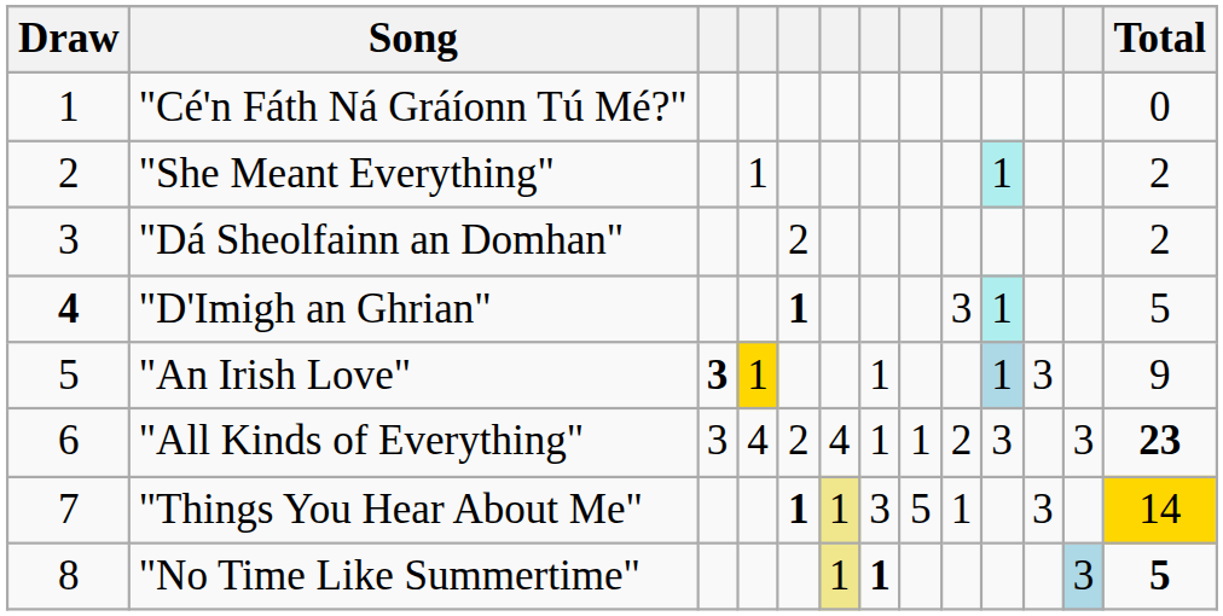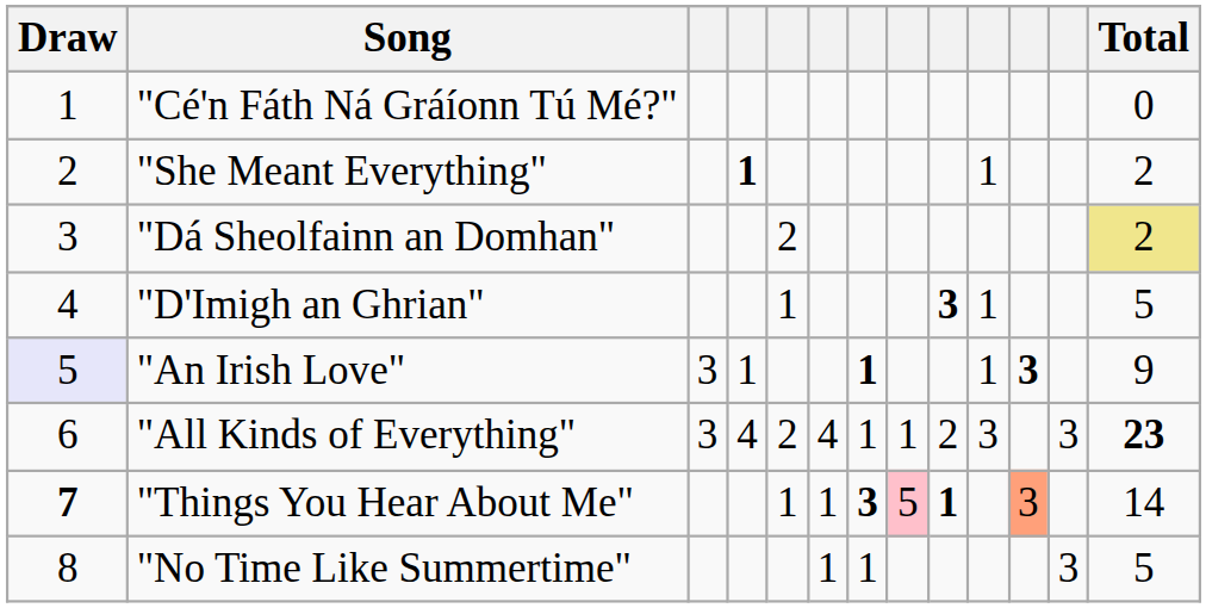"She Meant Everything" | column 4: normal -> bold
"She Meant Everything" | column 10: paleturquoise background -> no background
"Dá Sheolfainn an Domhan" | Total: no background -> khaki background
"D'Imigh an Ghrian" | Draw: bold -> normal
"D'Imigh an Ghrian" | column 5: bold -> normal
"D'Imigh an Ghrian" | column 9: normal -> bold
"D'Imigh an Ghrian" | column 10: paleturquoise background -> no background
"An Irish Love" | Draw: no background -> lavender background
"An Irish Love" | column 3: bold -> normal
"An Irish Love" | column 4: gold background -> no background
"An Irish Love" | column 7: normal -> bold
"An Irish Love" | column 10: lightblue background -> no background
"An Irish Love" | column 11: normal -> bold
"Things You Hear About Me" | Draw: normal -> bold
"Things You Hear About Me" | column 5: bold -> normal
"Things You Hear About Me" | column 6: khaki background -> no background
"Things You Hear About Me" | column 7: normal -> bold
"Things You Hear About Me" | column 8: no background -> pink background
"Things You Hear About Me" | column 9: normal -> bold
"Things You Hear About Me" | column 11: no background -> lightsalmon background
"Things You Hear About Me" | Total: gold background -> no background
"No Time Like Summertime" | column 6: khaki background -> no background
"No Time Like Summertime" | column 7: bold -> normal
"No Time Like Summertime" | column 12: lightblue background -> no background
"No Time Like Summertime" | Total: bold -> normal
